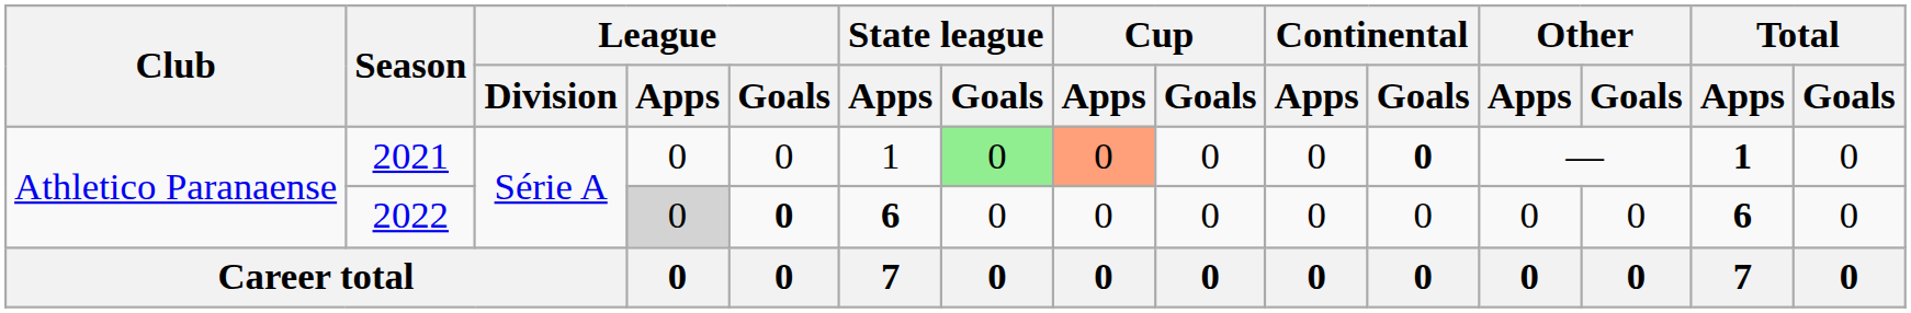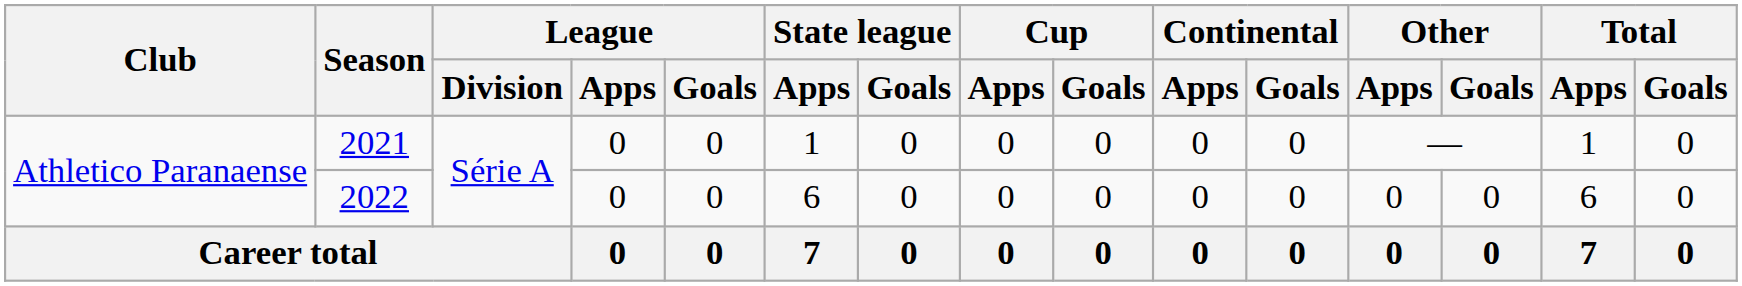2021 | State league / Goals: lightgreen background -> no background
2021 | Cup / Apps: lightsalmon background -> no background
2021 | Continental / Goals: bold -> normal
2021 | Total / Apps: bold -> normal
2022 | League / Apps: lightgrey background -> no background
2022 | League / Goals: bold -> normal
2022 | State league / Apps: bold -> normal
2022 | Total / Apps: bold -> normal
